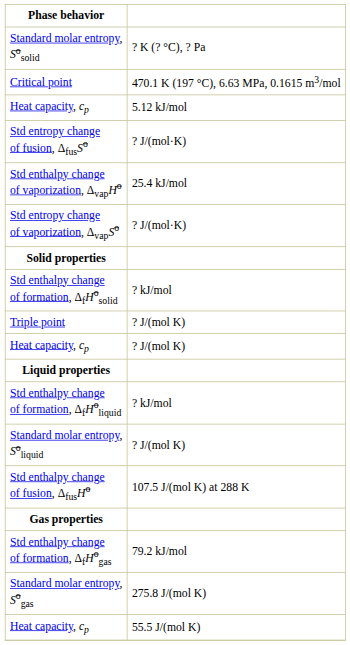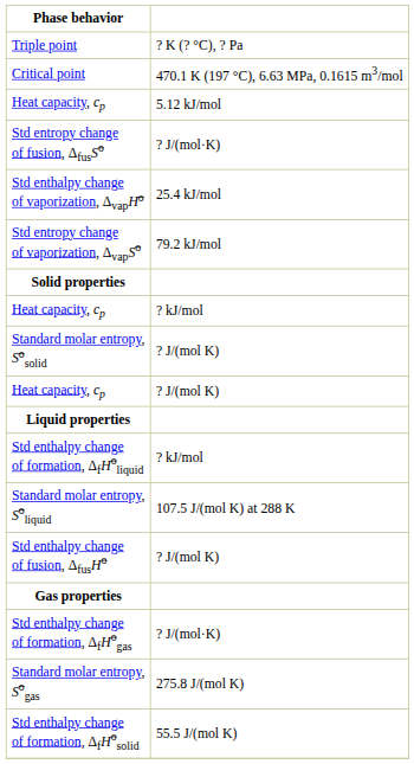row 2 | Phase behavior: Standard molar entropy, Sosolid -> Triple point
row 7 | column 2: ? J/(mol·K) -> 79.2 kJ/mol
row 9 | Phase behavior: Std enthalpy change of formation, ΔfHosolid -> Heat capacity, cp
row 10 | Phase behavior: Triple point -> Standard molar entropy, Sosolid
row 14 | column 2: ? J/(mol K) -> 107.5 J/(mol K) at 288 K
row 15 | column 2: 107.5 J/(mol K) at 288 K -> ? J/(mol K)
row 17 | column 2: 79.2 kJ/mol -> ? J/(mol·K)
row 19 | Phase behavior: Heat capacity, cp -> Std enthalpy change of formation, ΔfHosolid
